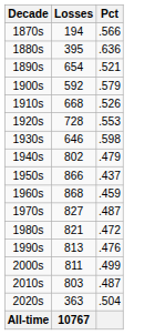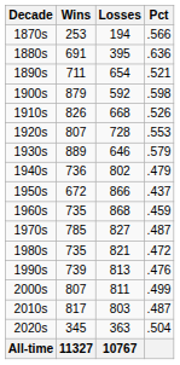+ column: Wins | 253 | 691 | 711 | 879 | 826 | 807 | 889 | 736 | 672 | 735 | 785 | 735 | 739 | 807 | 817 | 345 | 11327
1900s | Pct: .579 -> .598
1930s | Pct: .598 -> .579
